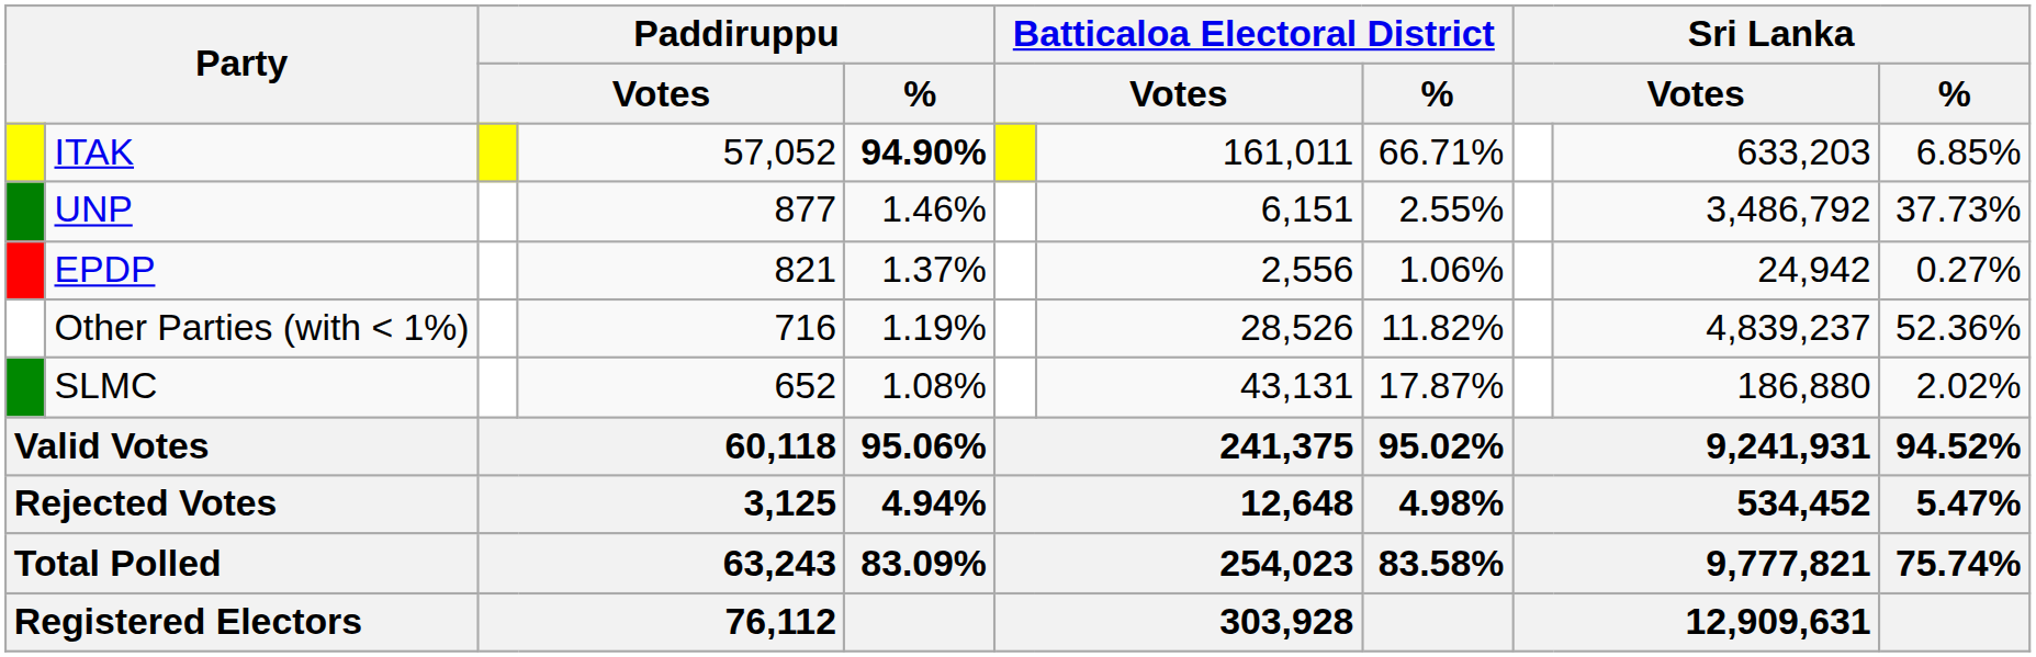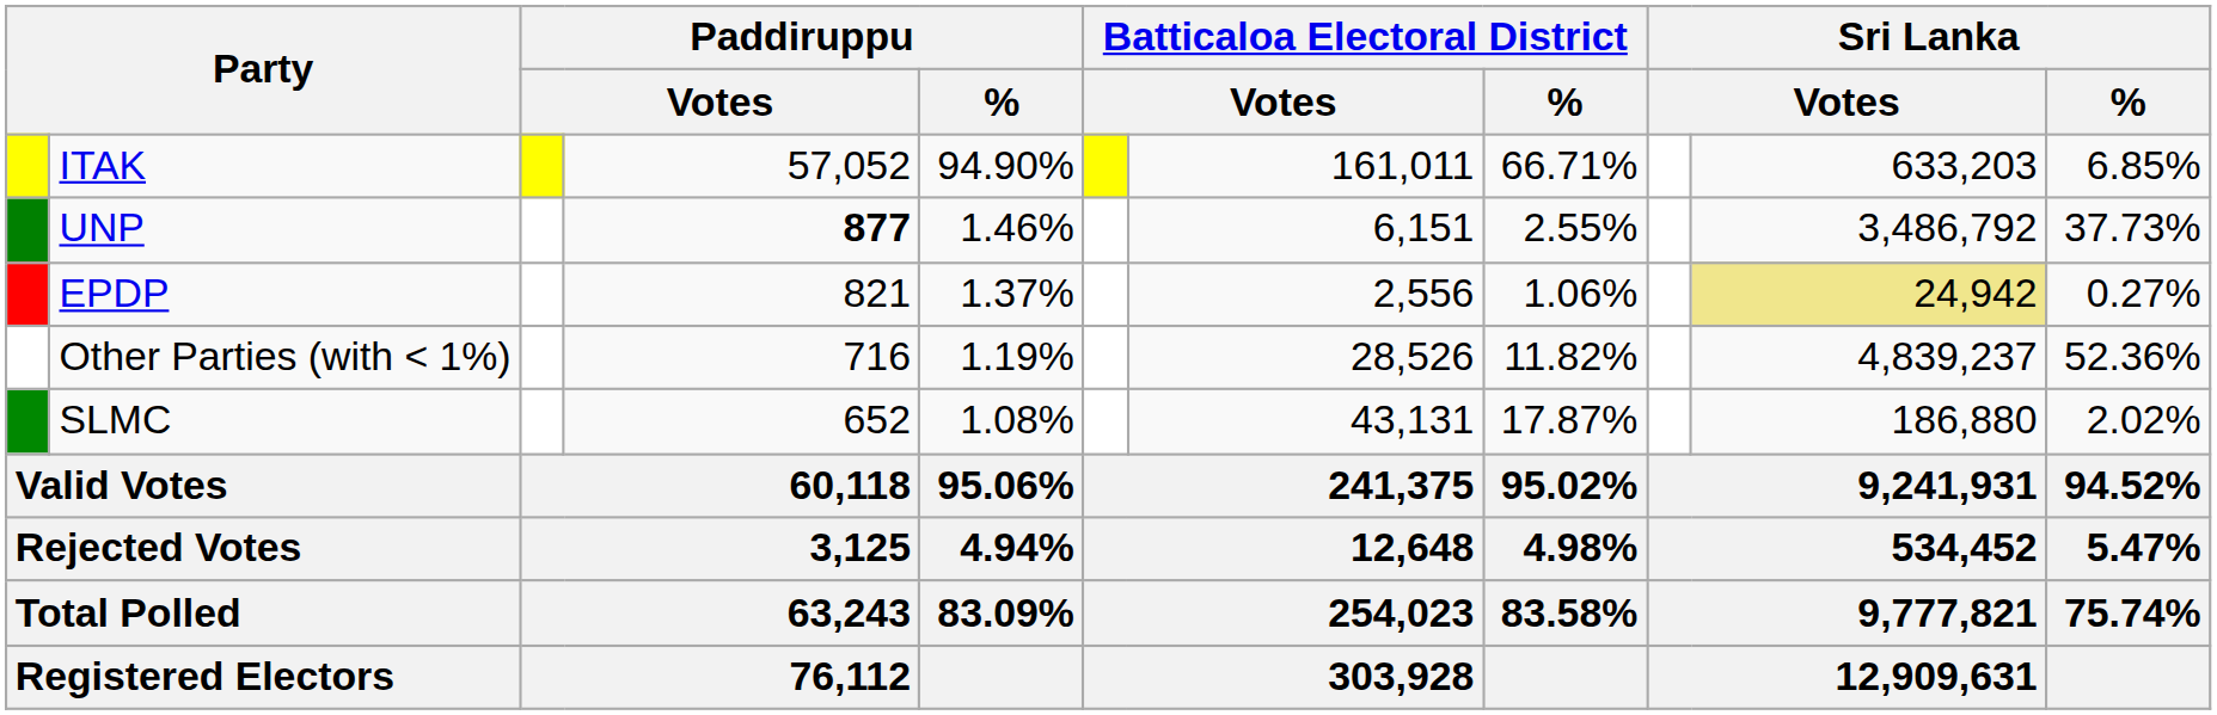ITAK | Paddiruppu / %: bold -> normal
UNP | column 4: normal -> bold
EPDP | column 10: no background -> khaki background
